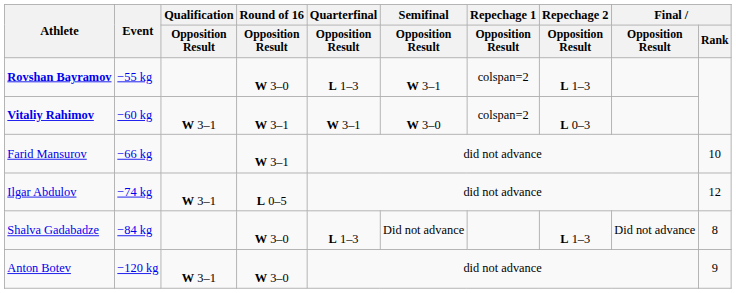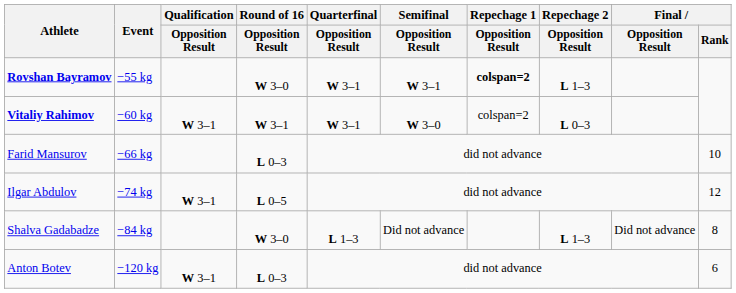Rovshan Bayramov | Quarterfinal / Opposition Result: L 1–3 -> W 3–1
Rovshan Bayramov | Repechage 1 / Opposition Result: normal -> bold
Farid Mansurov | Round of 16 / Opposition Result: W 3–1 -> L 0–3
Anton Botev | Round of 16 / Opposition Result: W 3–0 -> L 0–3
Anton Botev | Final / Rank: 9 -> 6
